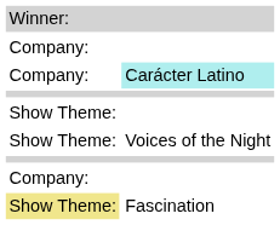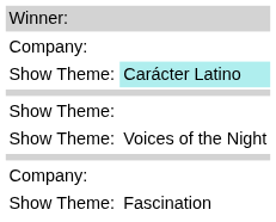row 3 | column 1: Company: -> Show Theme:
row 7 | column 1: khaki background -> no background
